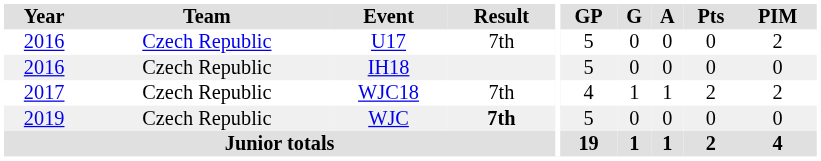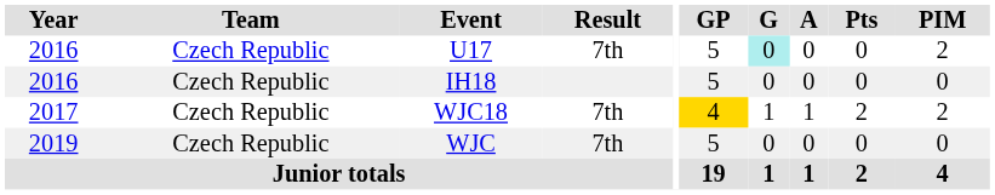U17 | G: no background -> paleturquoise background
WJC18 | GP: no background -> gold background
WJC | Result: bold -> normal
